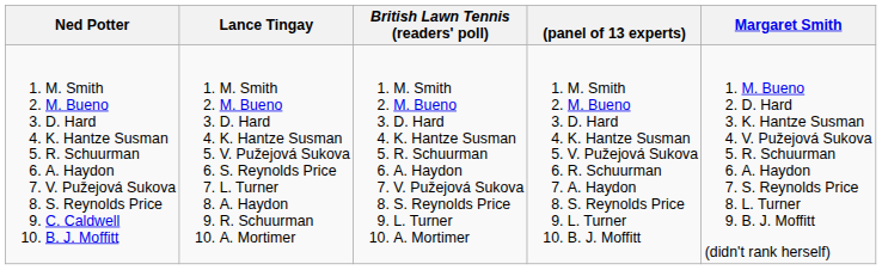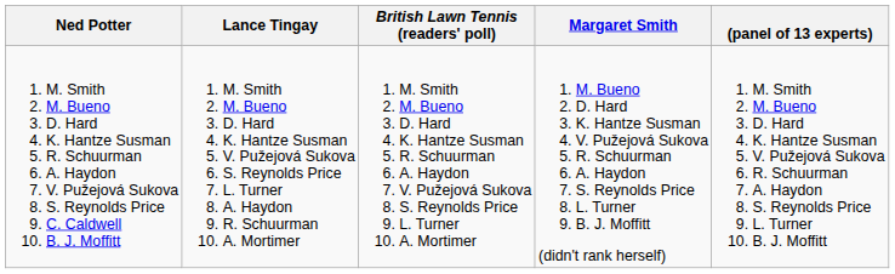columns swapped: (panel of 13 experts) <-> Margaret Smith
